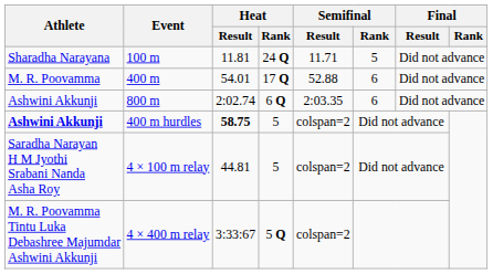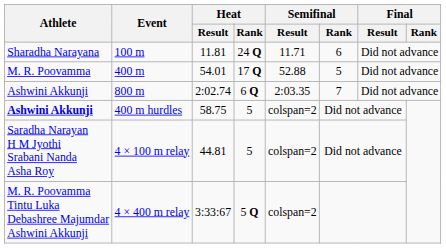100 m | Semifinal / Rank: 5 -> 6
400 m | Semifinal / Rank: 6 -> 5
800 m | Semifinal / Rank: 6 -> 7
400 m hurdles | Heat / Result: bold -> normal
